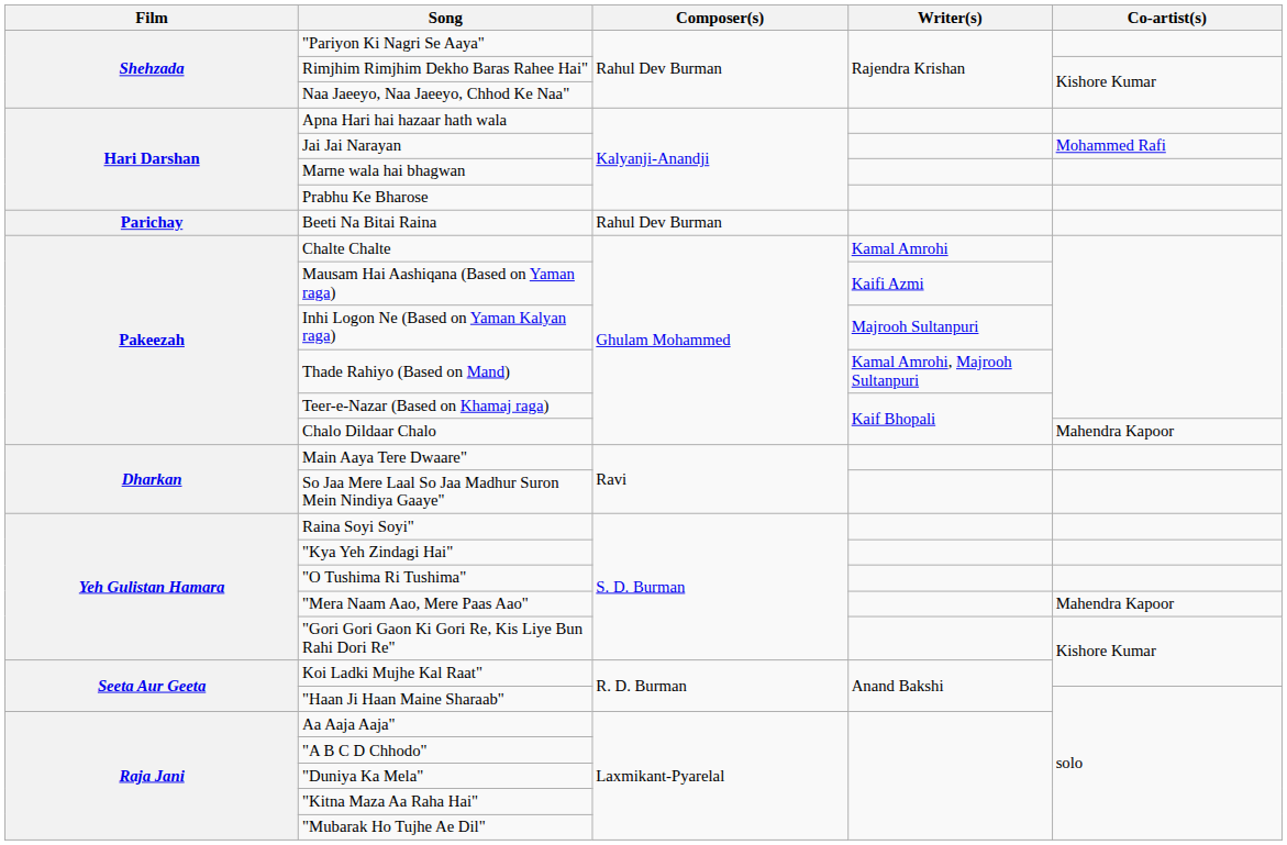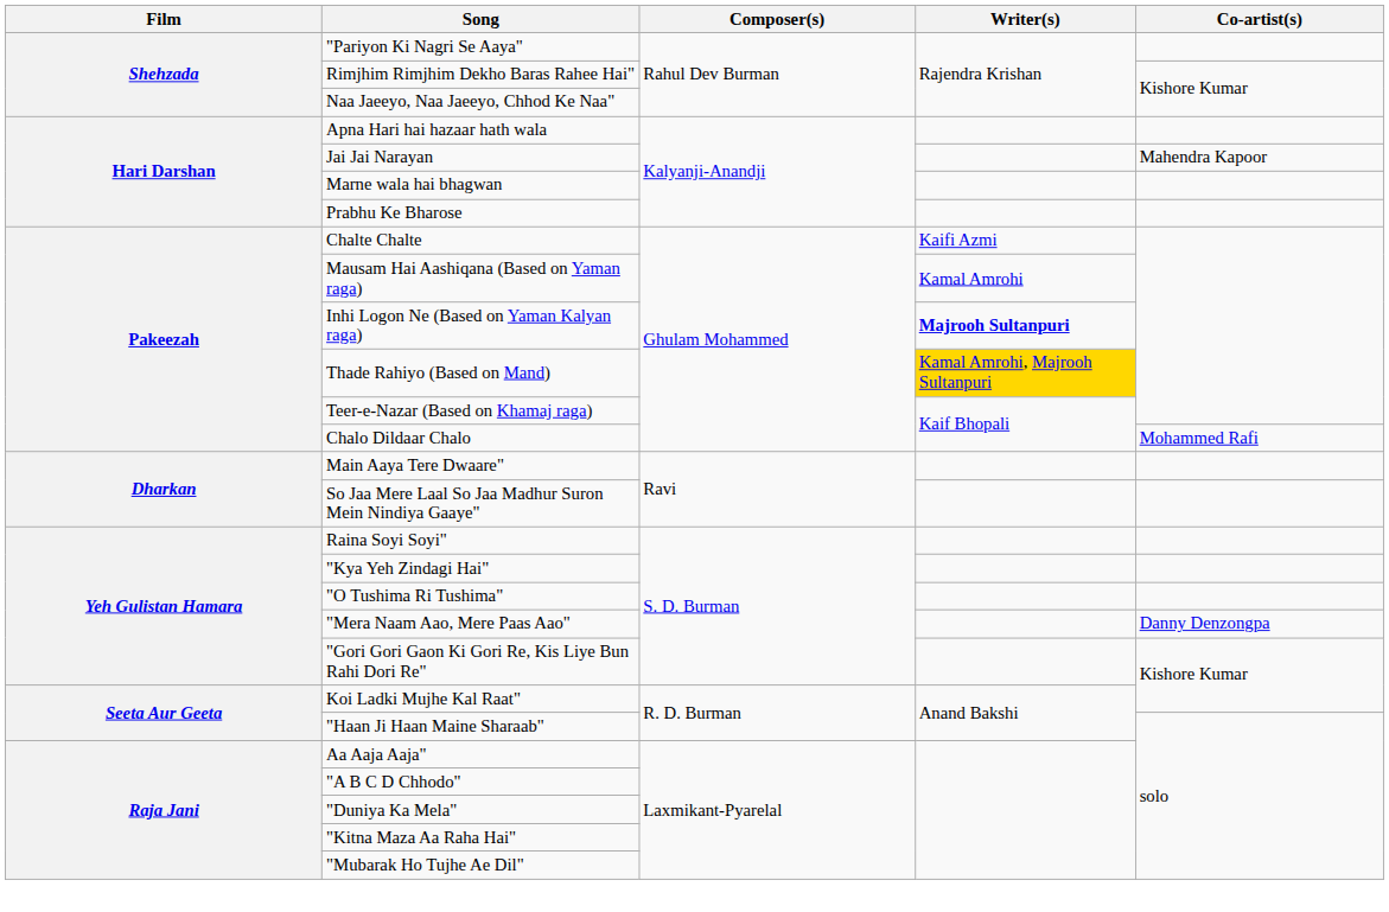Jai Jai Narayan | Co-artist(s): Mohammed Rafi -> Mahendra Kapoor
- row: Parichay | Beeti Na Bitai Raina | Rahul Dev Burman
Chalte Chalte | Writer(s): Kamal Amrohi -> Kaifi Azmi
Mausam Hai Aashiqana (Based on Yaman raga) | Writer(s): Kaifi Azmi -> Kamal Amrohi
Inhi Logon Ne (Based on Yaman Kalyan raga) | Writer(s): normal -> bold
Thade Rahiyo (Based on Mand) | Writer(s): no background -> gold background
Chalo Dildaar Chalo | Co-artist(s): Mahendra Kapoor -> Mohammed Rafi
"Mera Naam Aao, Mere Paas Aao" | Co-artist(s): Mahendra Kapoor -> Danny Denzongpa
